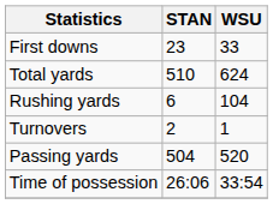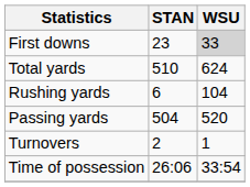First downs | WSU: no background -> lightgrey background
rows swapped: Passing yards <-> Turnovers
